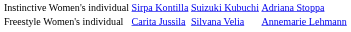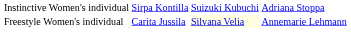Freestyle Women's individual | column 3: no background -> lightyellow background
